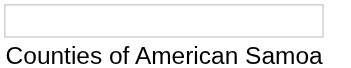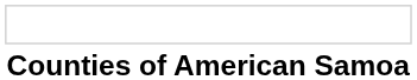row 1 | column 1: normal -> bold
